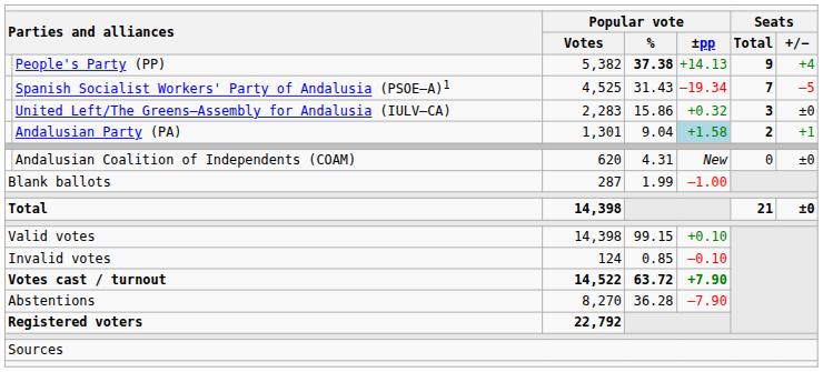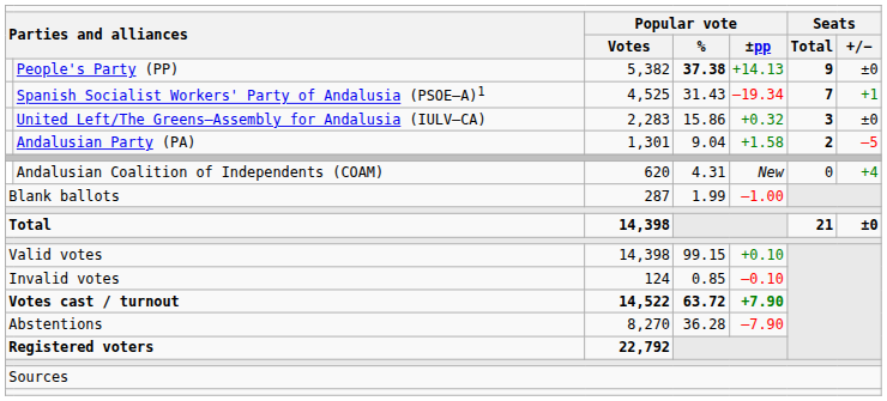People's Party (PP) | column 7: +4 -> ±0
Spanish Socialist Workers' Party of Andalusia (PSOE–A)1 | column 7: –5 -> +1
Andalusian Party (PA) | column 5: lightblue background -> no background
Andalusian Party (PA) | column 7: +1 -> –5
Andalusian Coalition of Independents (COAM) | column 7: ±0 -> +4
